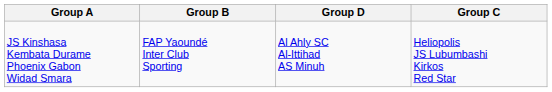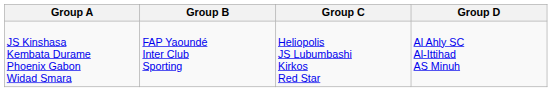columns swapped: Group C <-> Group D
